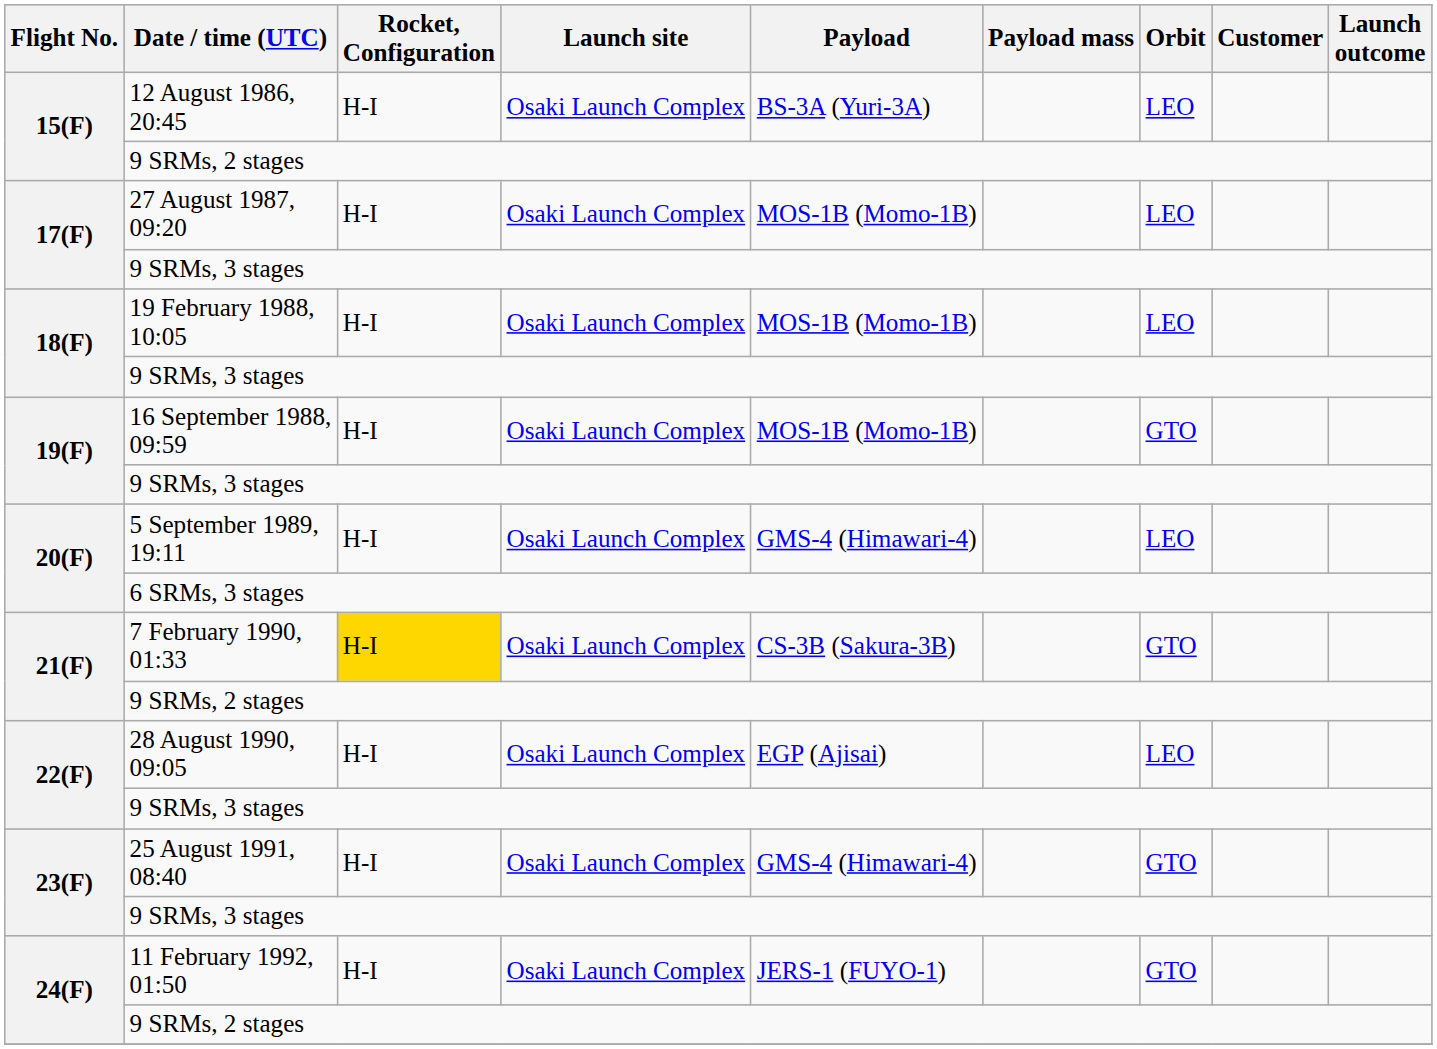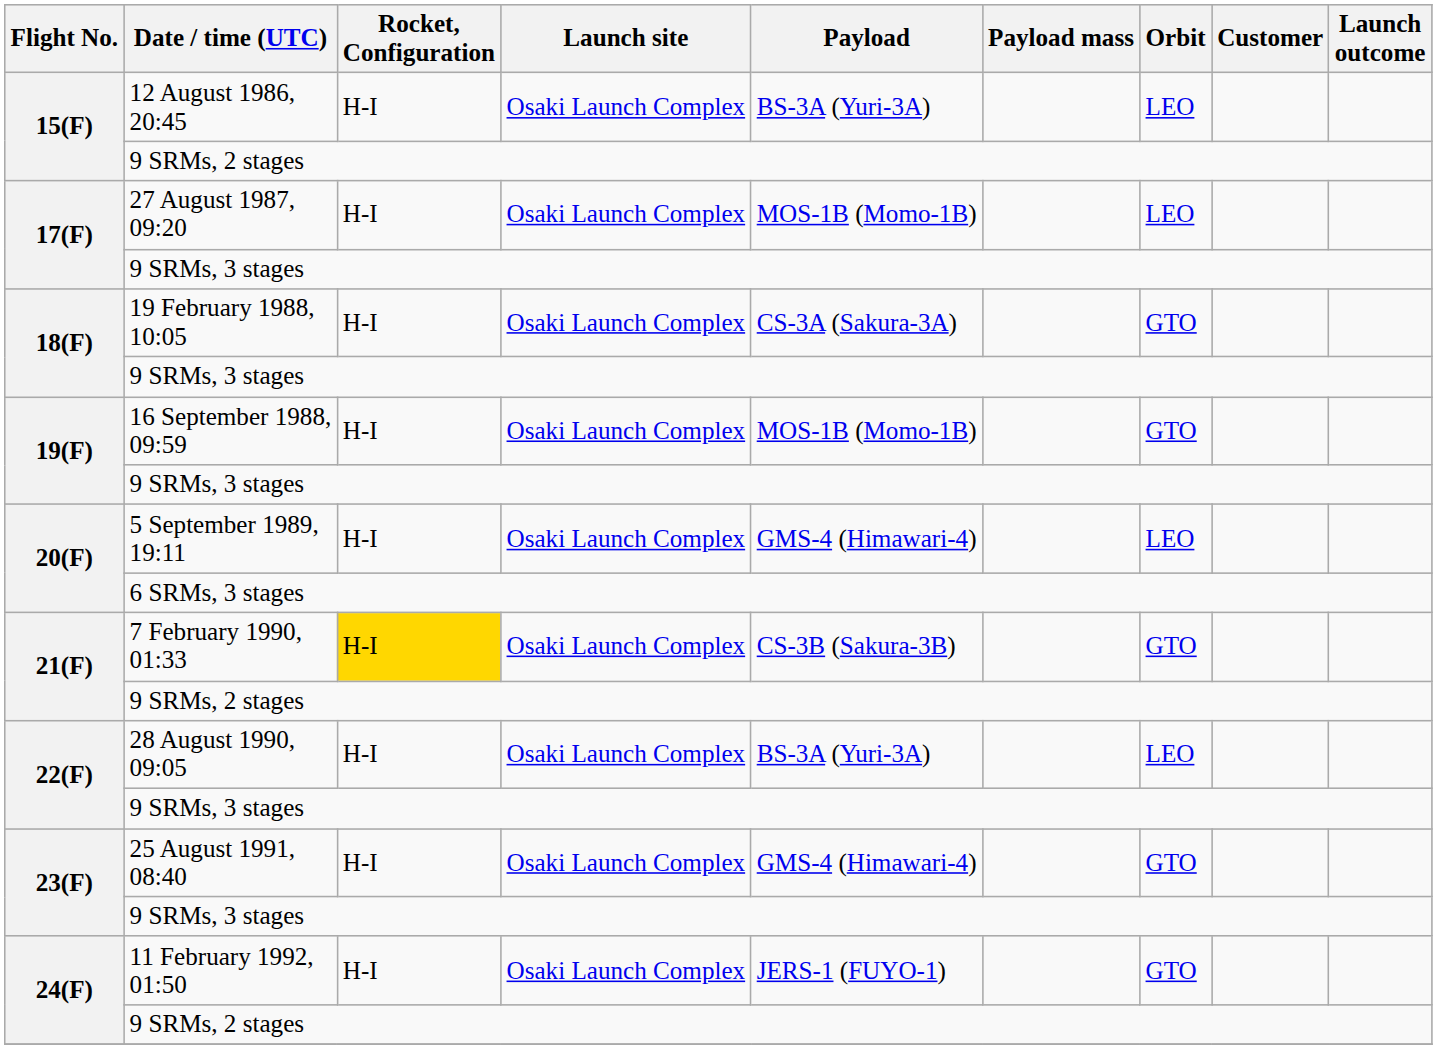19 February 1988, 10:05 | Payload: MOS-1B (Momo-1B) -> CS-3A (Sakura-3A)
19 February 1988, 10:05 | Orbit: LEO -> GTO
28 August 1990, 09:05 | Payload: EGP (Ajisai) -> BS-3A (Yuri-3A)
